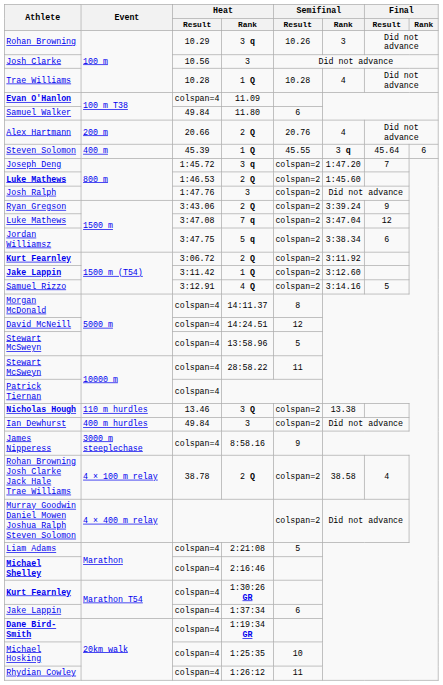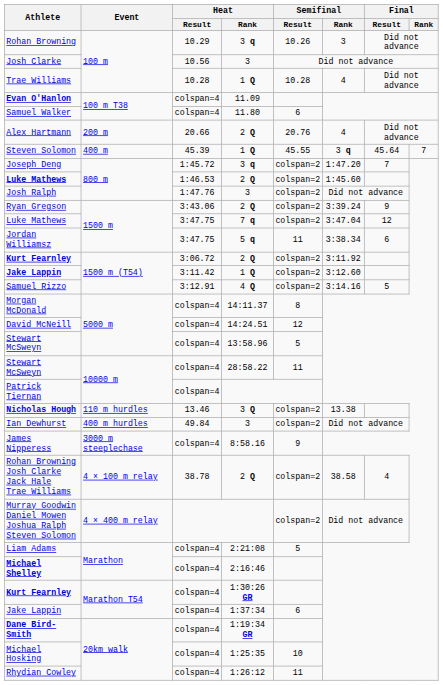Samuel Walker | Heat / Result: 49.84 -> colspan=4
Steven Solomon | Final / Rank: 6 -> 7
Luke Mathews / 7 q | Heat / Result: 3:47.08 -> 3:47.75
Jordan Williamsz | Semifinal / Result: colspan=2 -> 11
